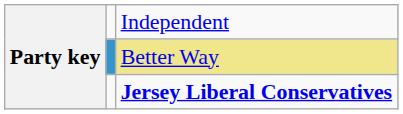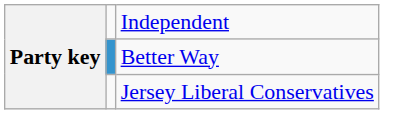Better Way | column 3: khaki background -> no background
Jersey Liberal Conservatives | column 3: bold -> normal
